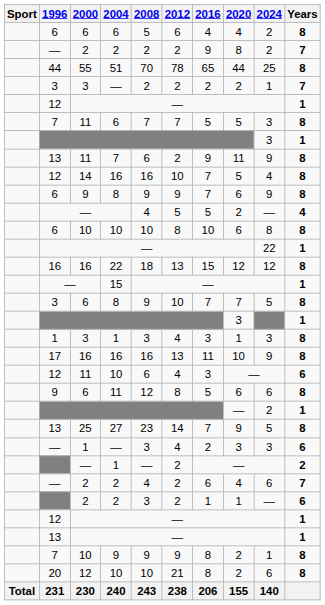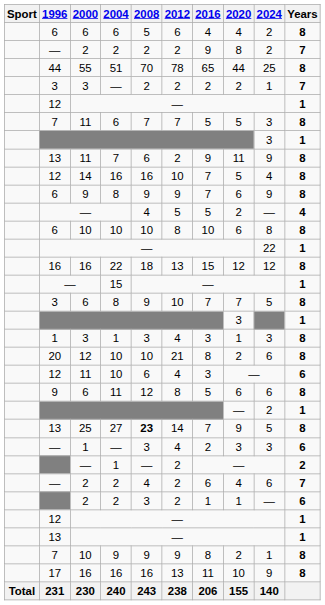rows swapped: 20 / 10 <-> 17 / 16
27 | 2008: normal -> bold
